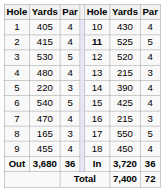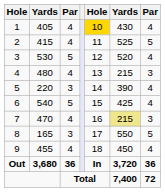1 | column 5: no background -> gold background
2 | column 5: bold -> normal
7 | column 6: no background -> khaki background
